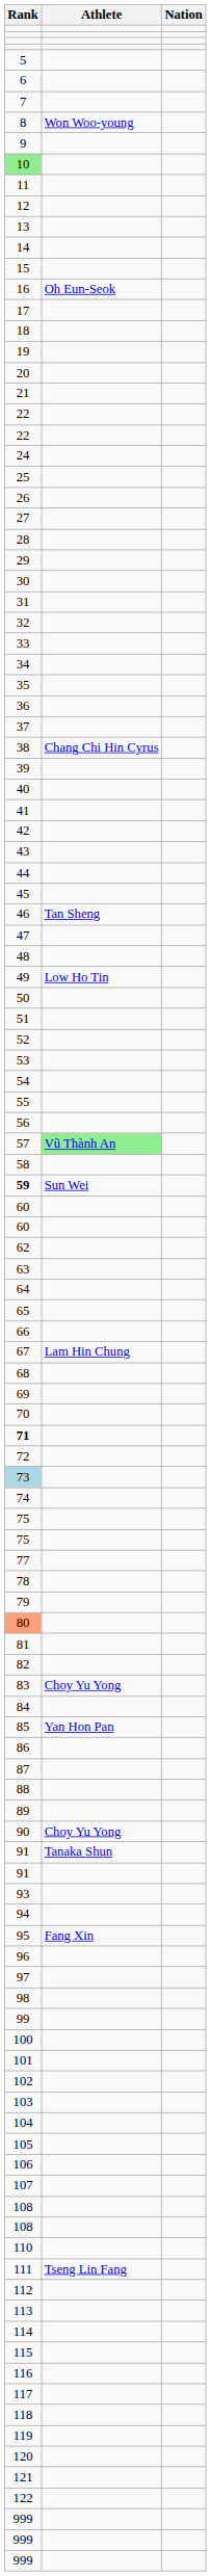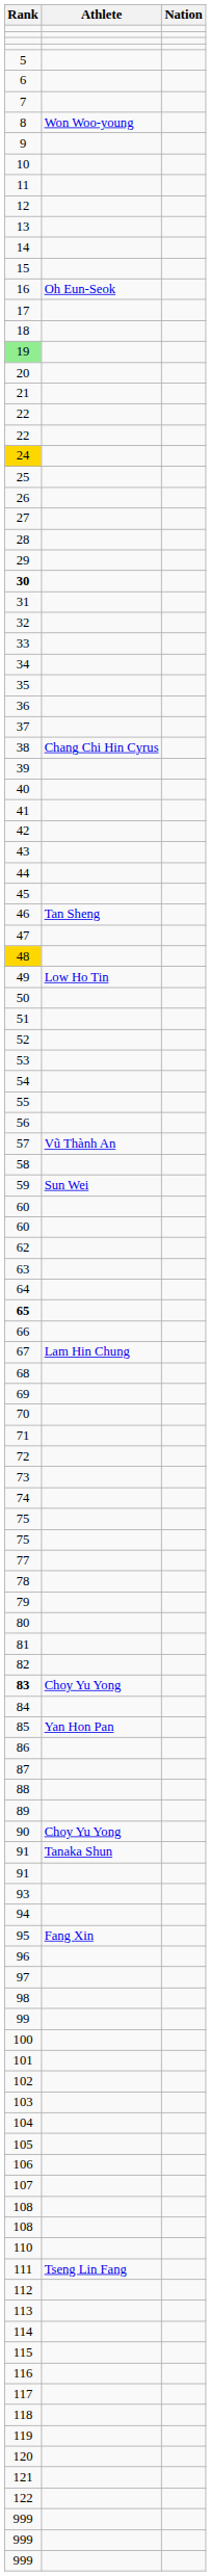10 | Rank: lightgreen background -> no background
19 | Rank: no background -> lightgreen background
24 | Rank: no background -> gold background
30 | Rank: normal -> bold
48 | Rank: no background -> gold background
57 | Athlete: lightgreen background -> no background
59 | Rank: bold -> normal
65 | Rank: normal -> bold
71 | Rank: bold -> normal
73 | Rank: lightblue background -> no background
80 | Rank: lightsalmon background -> no background
83 | Rank: normal -> bold
